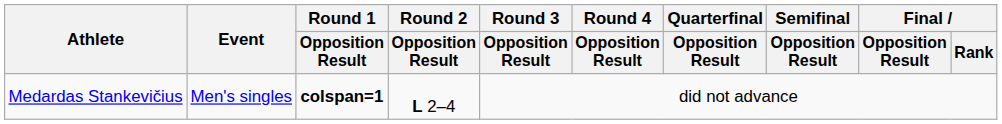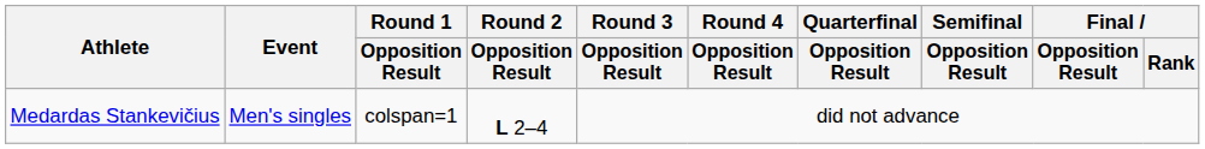Medardas Stankevičius | Round 1 / Opposition Result: bold -> normal
